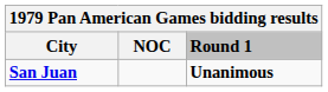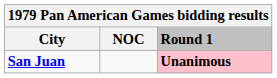San Juan | Round 1: no background -> pink background
